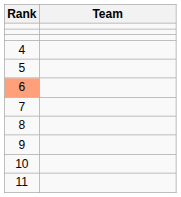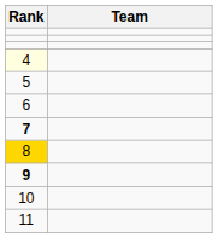row 5 | Rank: no background -> lightyellow background
row 7 | Rank: lightsalmon background -> no background
row 8 | Rank: normal -> bold
row 9 | Rank: no background -> gold background
row 10 | Rank: normal -> bold
